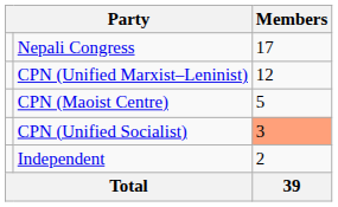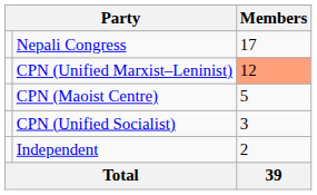CPN (Unified Marxist–Leninist) | Members: no background -> lightsalmon background
CPN (Unified Socialist) | Members: lightsalmon background -> no background
